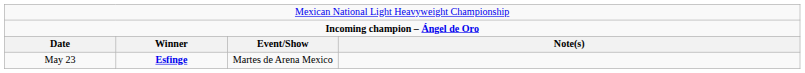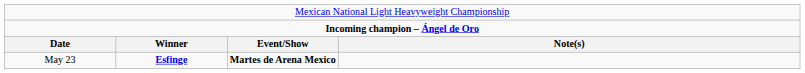May 23 | column 3: normal -> bold
